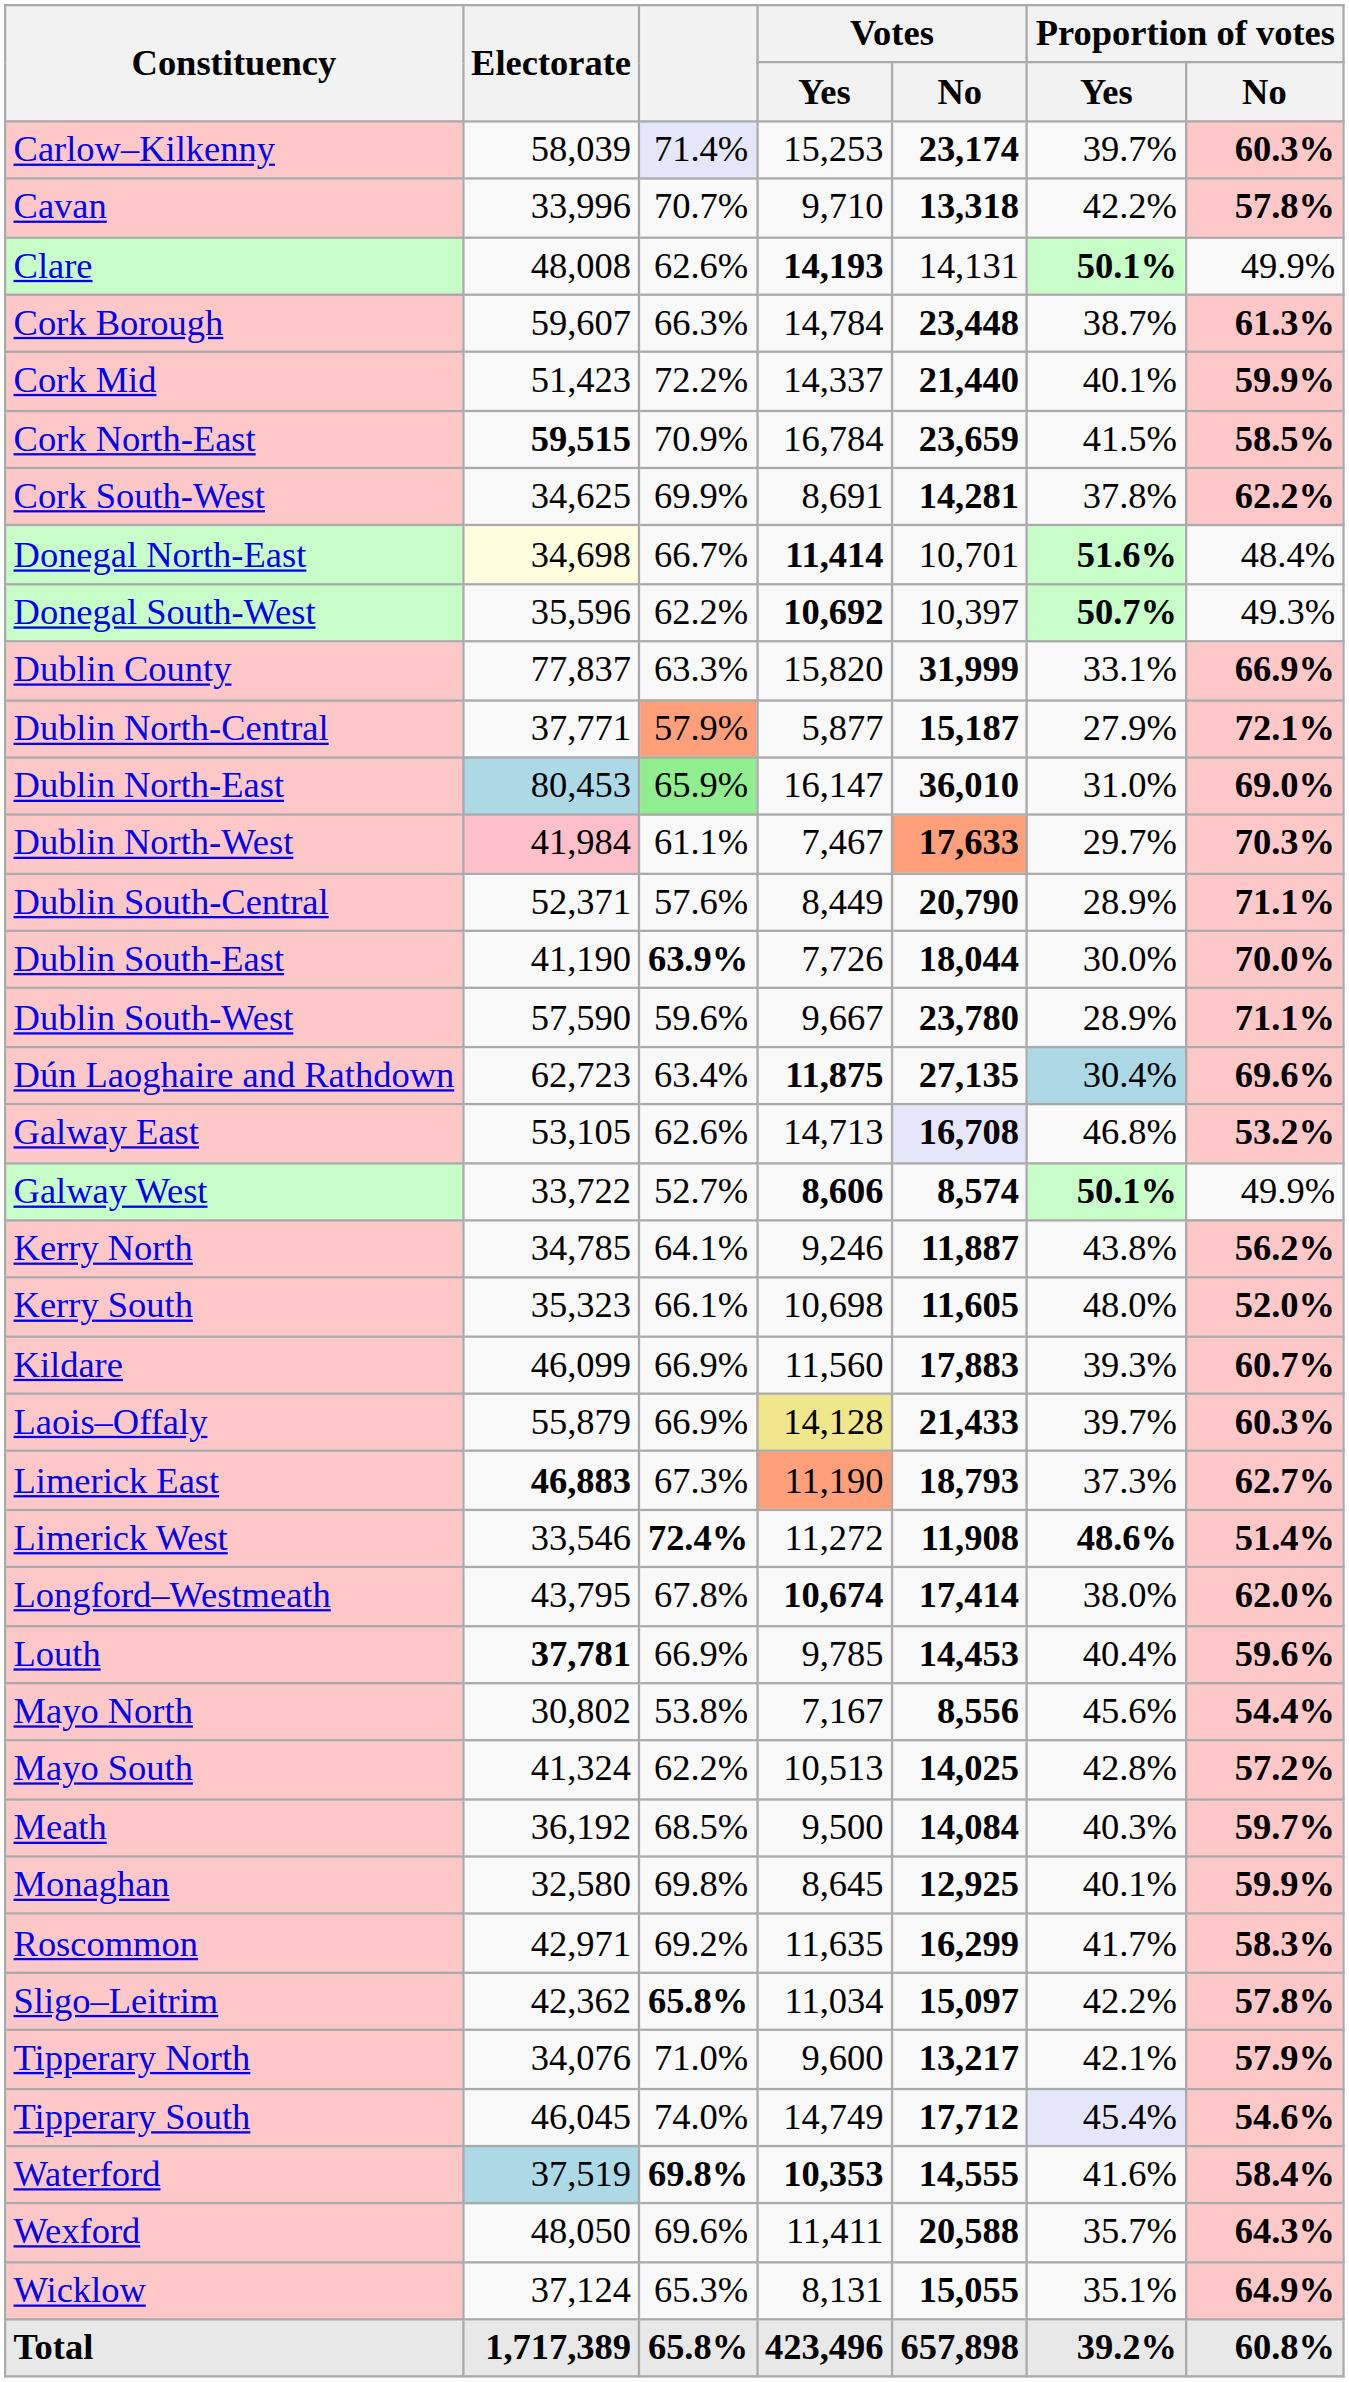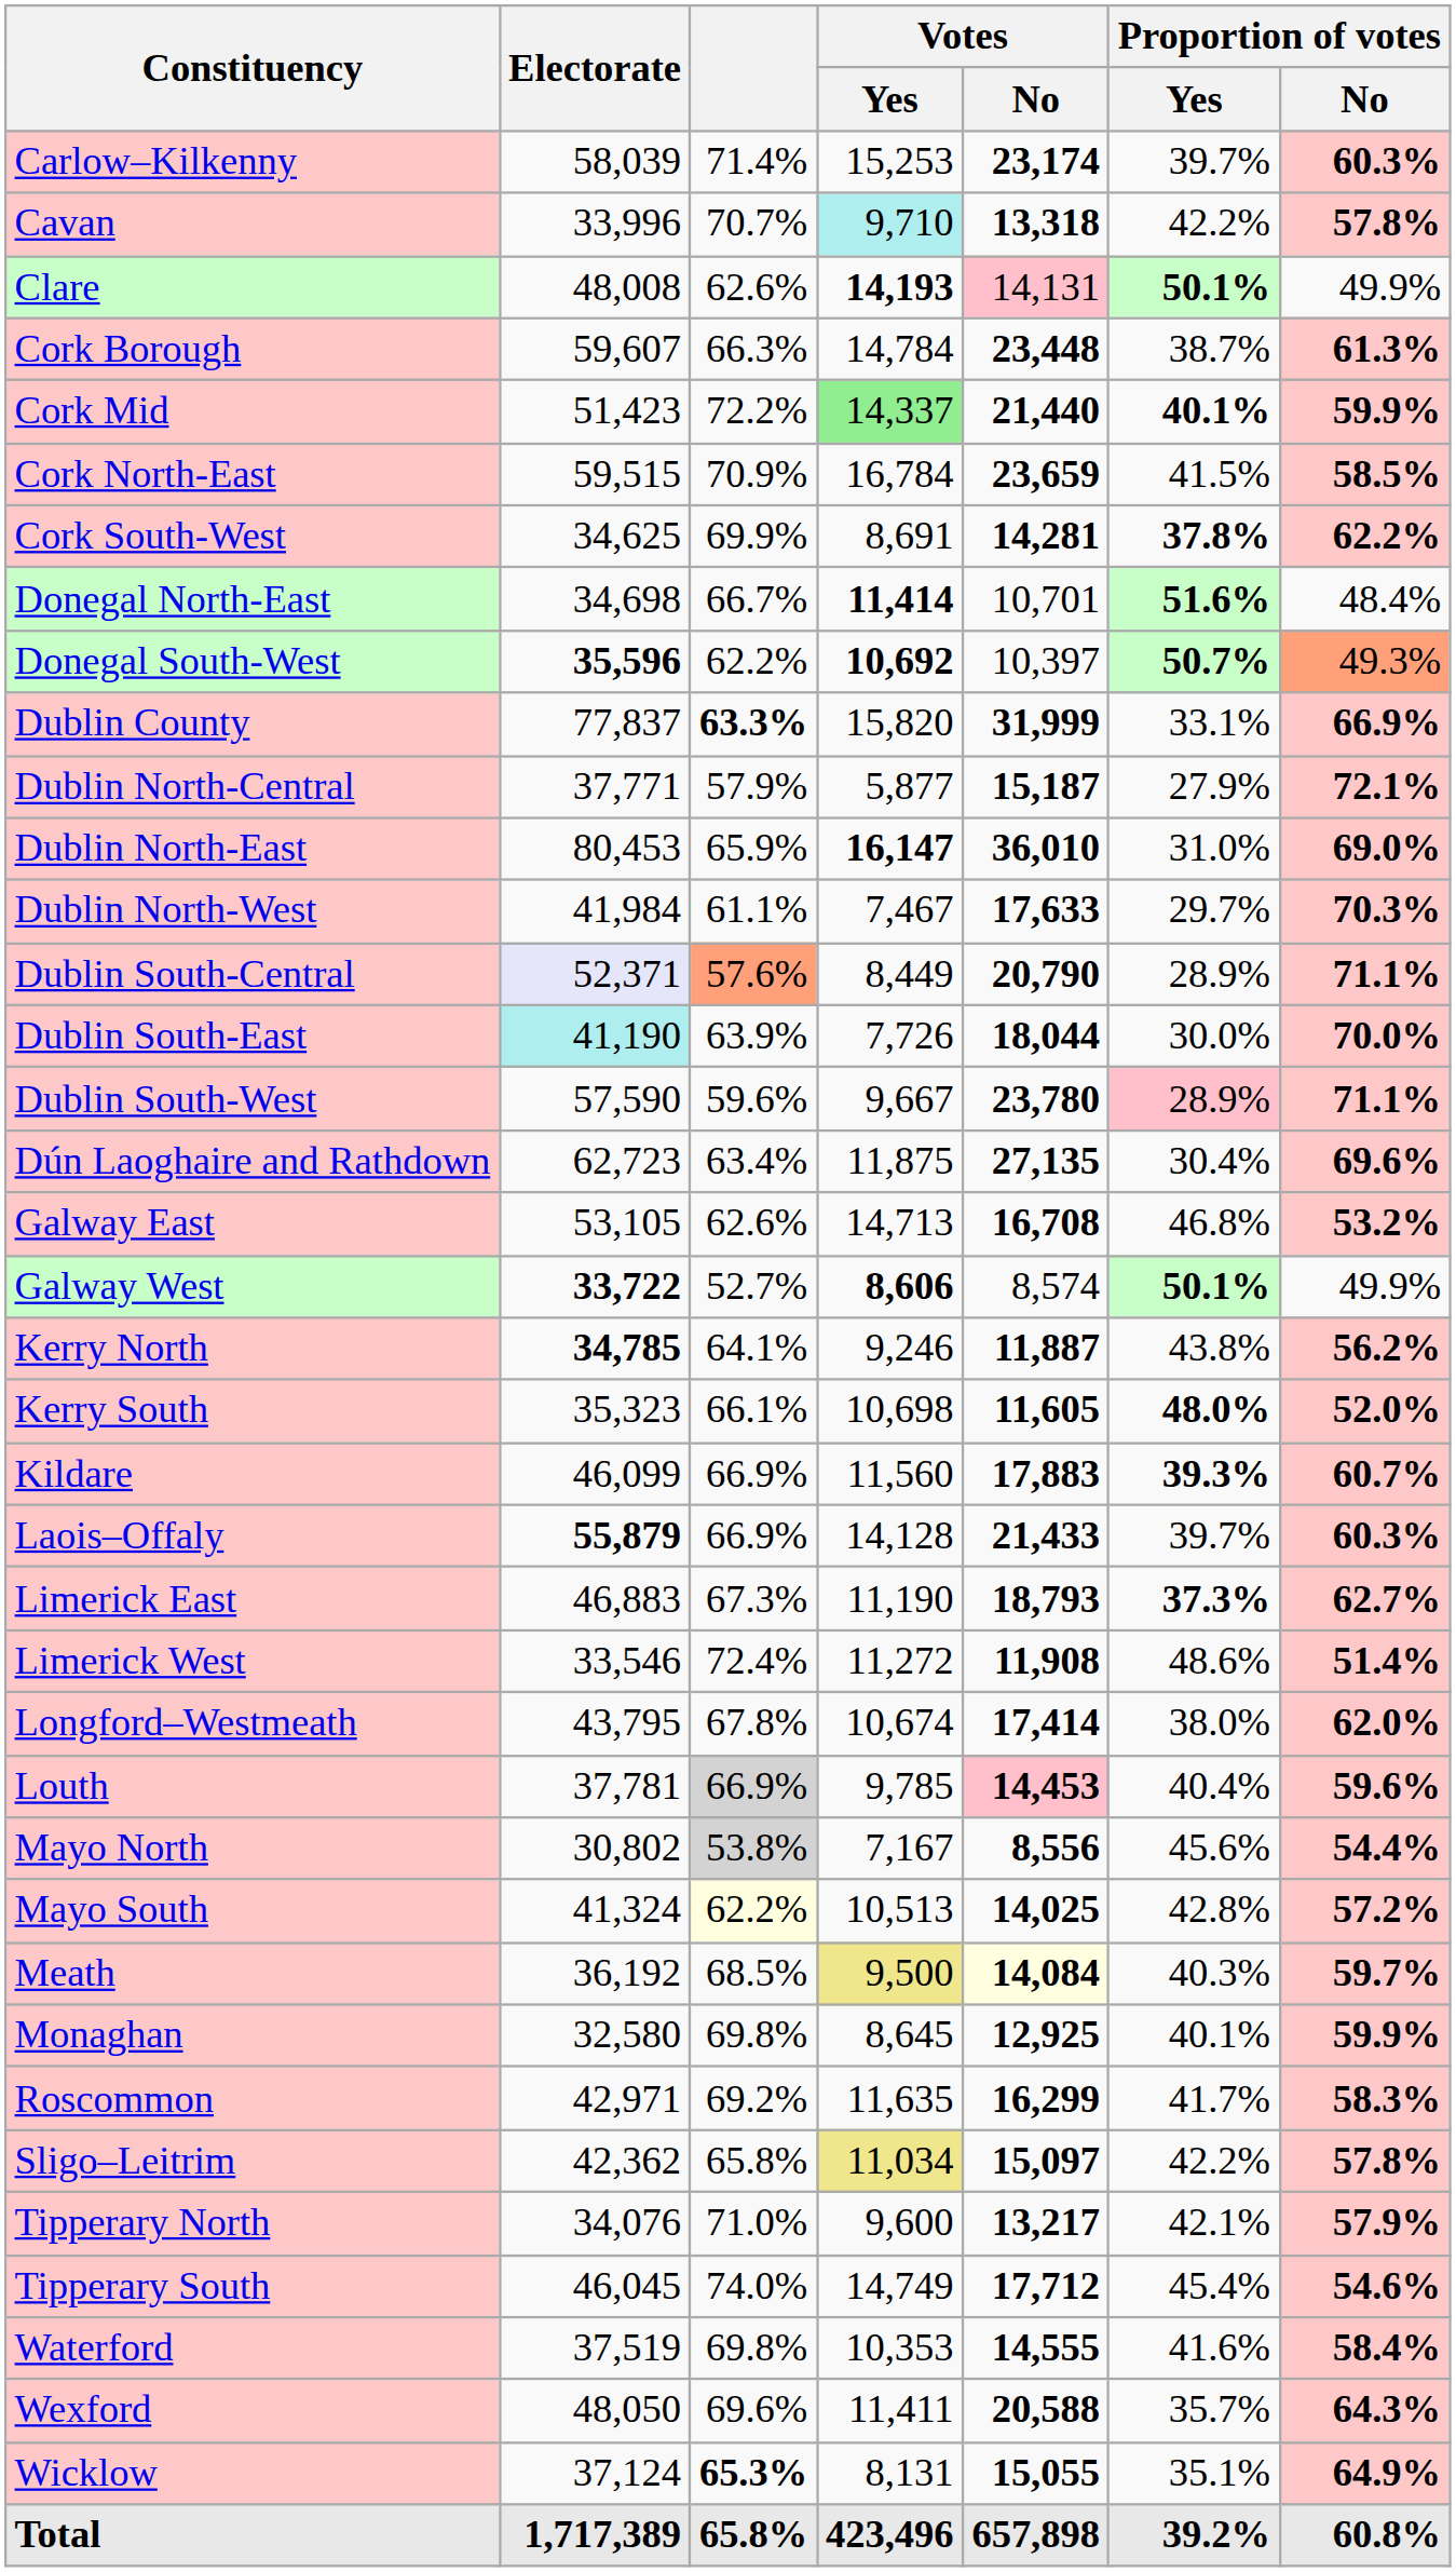Carlow–Kilkenny | column 3: lavender background -> no background
Cavan | Votes / Yes: no background -> paleturquoise background
Clare | Votes / No: no background -> pink background
Cork Mid | Votes / Yes: no background -> lightgreen background
Cork Mid | Proportion of votes / Yes: normal -> bold
Cork North-East | Electorate: bold -> normal
Cork South-West | Proportion of votes / Yes: normal -> bold
Donegal North-East | Electorate: lightyellow background -> no background
Donegal South-West | Electorate: normal -> bold
Donegal South-West | Proportion of votes / No: no background -> lightsalmon background
Dublin County | column 3: normal -> bold
Dublin North-Central | column 3: lightsalmon background -> no background
Dublin North-East | Electorate: lightblue background -> no background
Dublin North-East | column 3: lightgreen background -> no background
Dublin North-East | Votes / Yes: normal -> bold
Dublin North-West | Electorate: pink background -> no background
Dublin North-West | Votes / No: lightsalmon background -> no background
Dublin South-Central | Electorate: no background -> lavender background
Dublin South-Central | column 3: no background -> lightsalmon background
Dublin South-East | Electorate: no background -> paleturquoise background
Dublin South-East | column 3: bold -> normal
Dublin South-West | Proportion of votes / Yes: no background -> pink background
Dún Laoghaire and Rathdown | Votes / Yes: bold -> normal
Dún Laoghaire and Rathdown | Proportion of votes / Yes: lightblue background -> no background
Galway East | Votes / No: lavender background -> no background
Galway West | Electorate: normal -> bold
Galway West | Votes / No: bold -> normal
Kerry North | Electorate: normal -> bold
Kerry South | Proportion of votes / Yes: normal -> bold
Kildare | Proportion of votes / Yes: normal -> bold
Laois–Offaly | Electorate: normal -> bold
Laois–Offaly | Votes / Yes: khaki background -> no background
Limerick East | Electorate: bold -> normal
Limerick East | Votes / Yes: lightsalmon background -> no background
Limerick East | Proportion of votes / Yes: normal -> bold
Limerick West | column 3: bold -> normal
Limerick West | Proportion of votes / Yes: bold -> normal
Longford–Westmeath | Votes / Yes: bold -> normal
Louth | Electorate: bold -> normal
Louth | column 3: no background -> lightgrey background
Louth | Votes / No: no background -> pink background
Mayo North | column 3: no background -> lightgrey background
Mayo South | column 3: no background -> lightyellow background
Meath | Votes / Yes: no background -> khaki background
Meath | Votes / No: no background -> lightyellow background
Sligo–Leitrim | column 3: bold -> normal
Sligo–Leitrim | Votes / Yes: no background -> khaki background
Tipperary South | Proportion of votes / Yes: lavender background -> no background
Waterford | Electorate: lightblue background -> no background
Waterford | column 3: bold -> normal
Waterford | Votes / Yes: bold -> normal
Wicklow | column 3: normal -> bold
